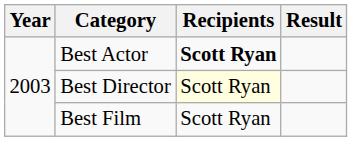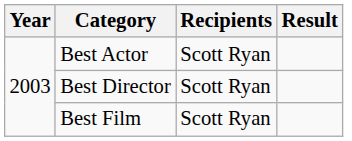Best Actor | Recipients: bold -> normal
Best Director | Recipients: lightyellow background -> no background
